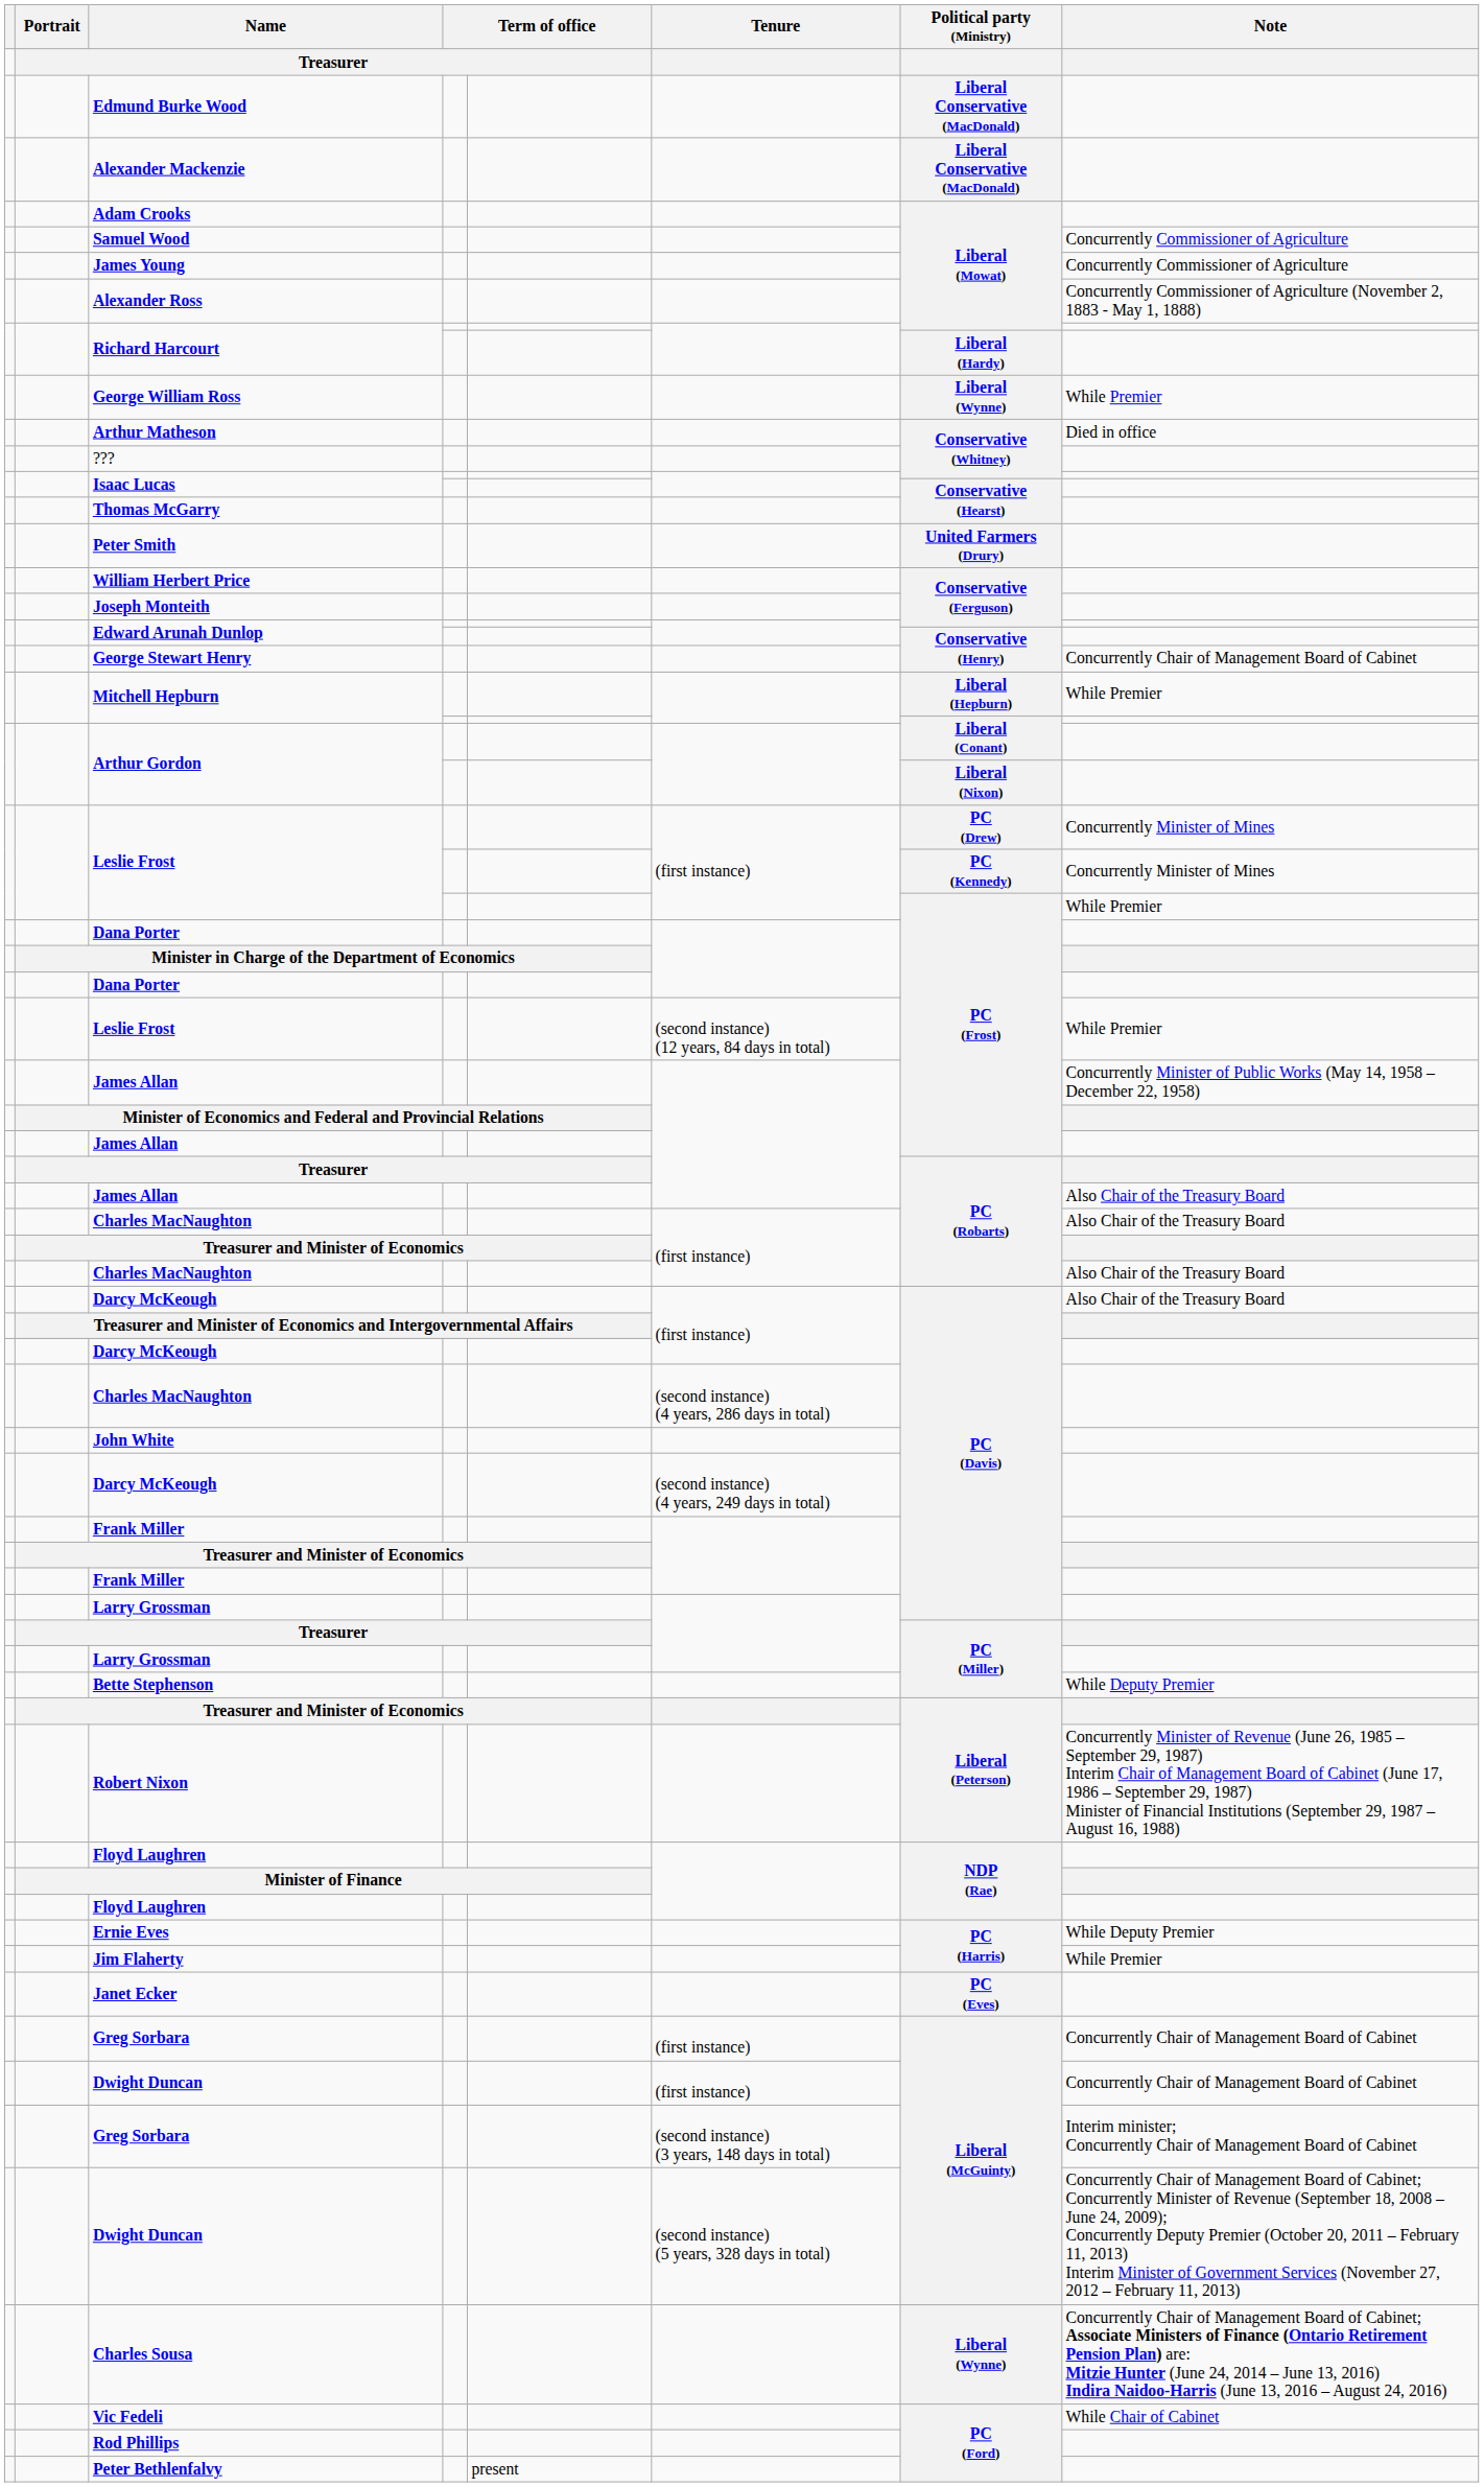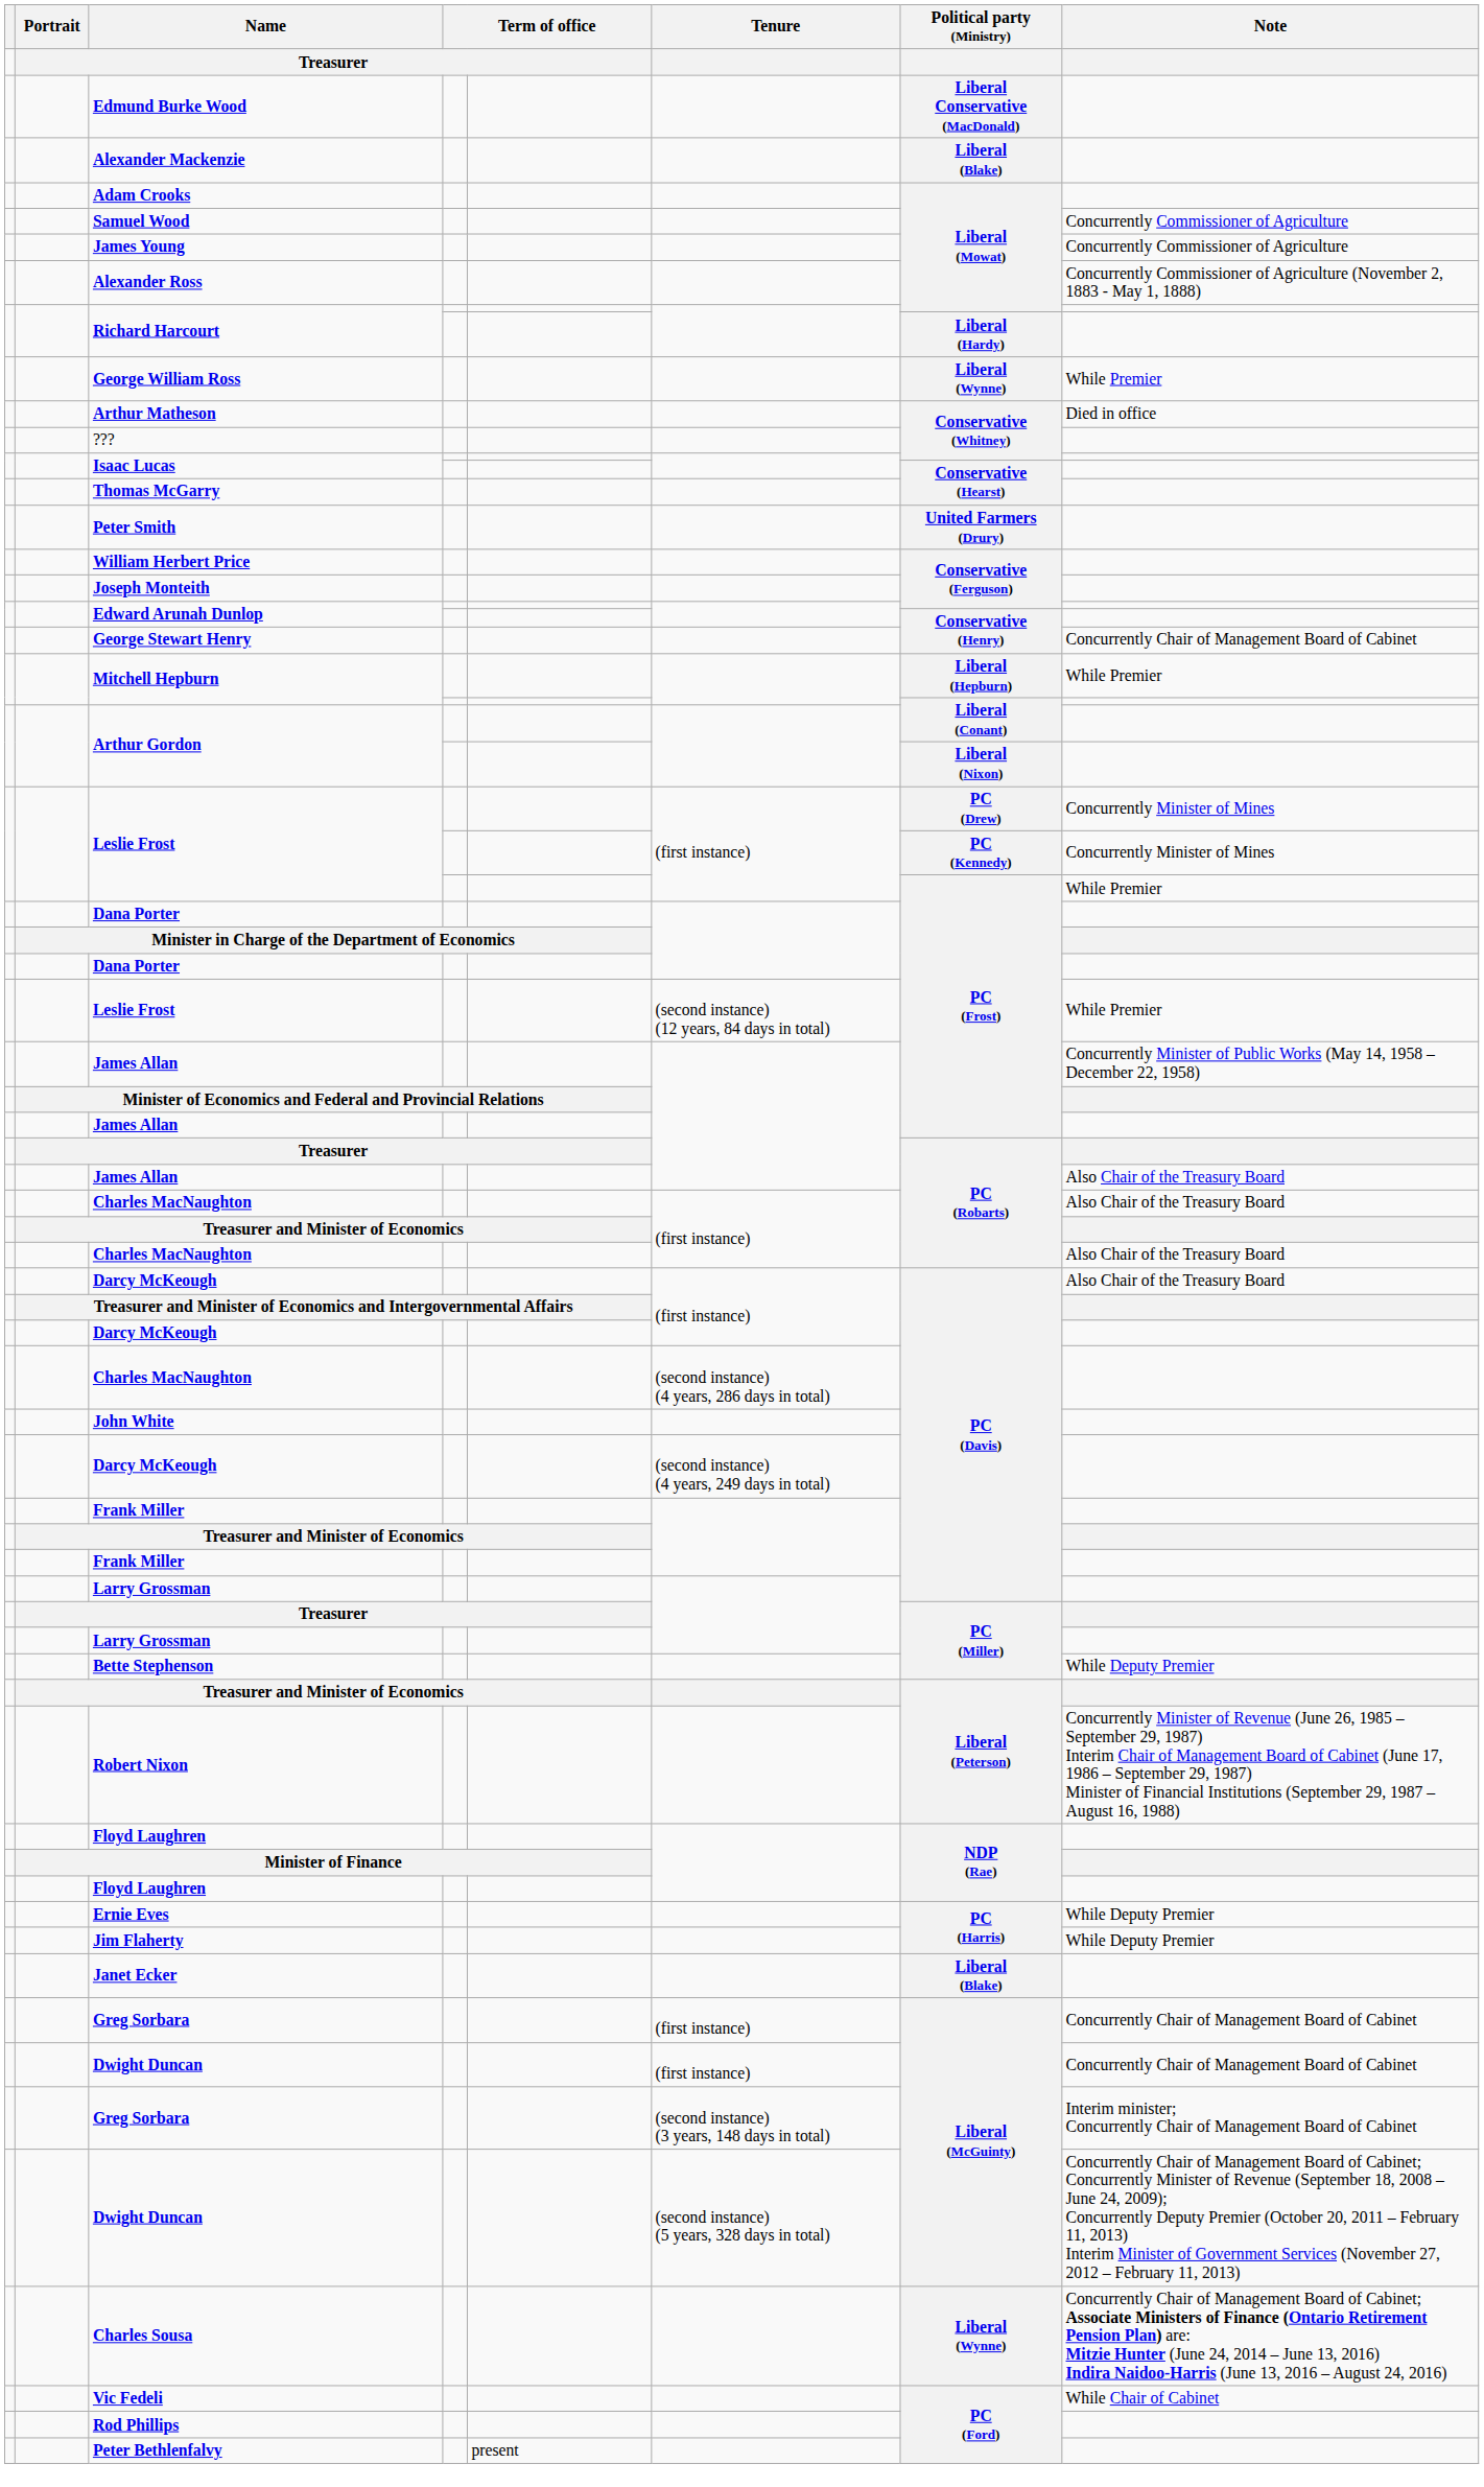Alexander Mackenzie | Political party (Ministry): Liberal Conservative (MacDonald) -> Liberal (Blake)
Jim Flaherty | Note: While Premier -> While Deputy Premier
Janet Ecker | Political party (Ministry): PC (Eves) -> Liberal (Blake)
